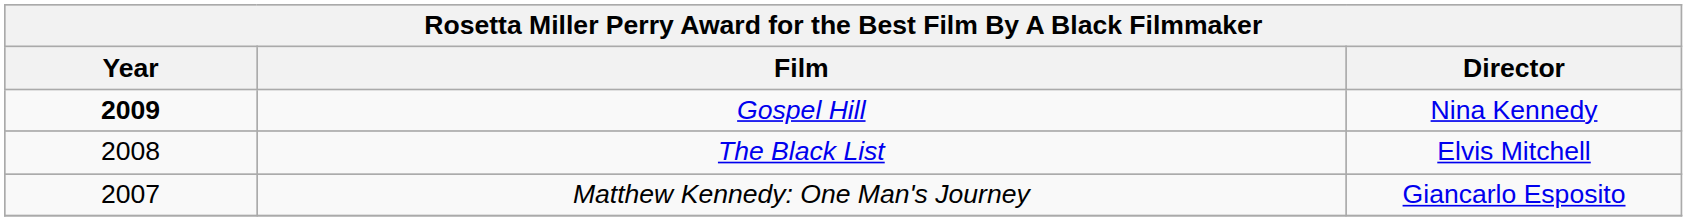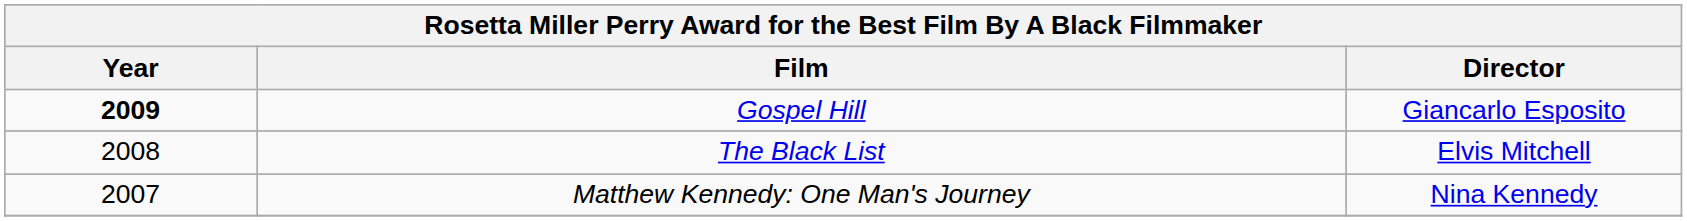Gospel Hill | Director: Nina Kennedy -> Giancarlo Esposito
Matthew Kennedy: One Man's Journey | Director: Giancarlo Esposito -> Nina Kennedy
